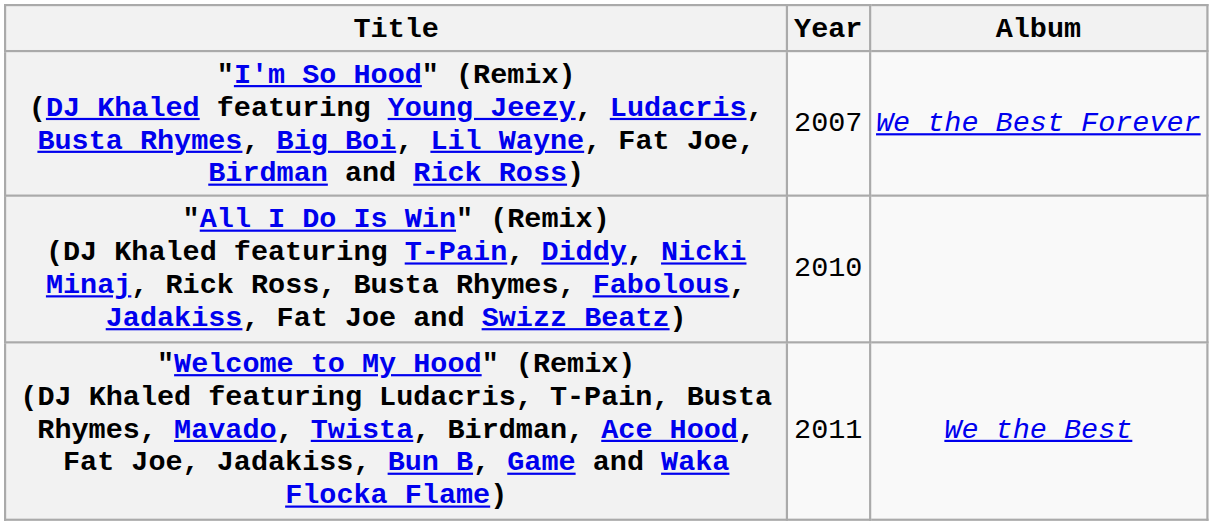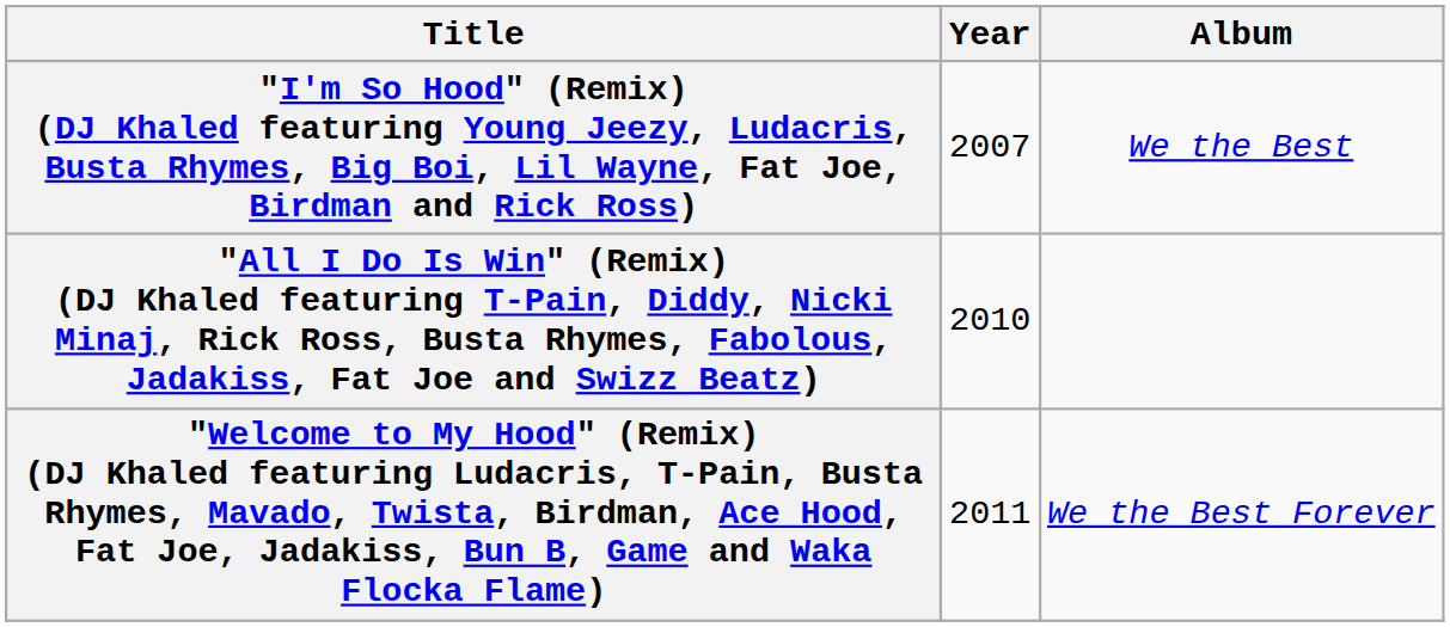row 2 | Album: We the Best Forever -> We the Best
row 4 | Album: We the Best -> We the Best Forever
